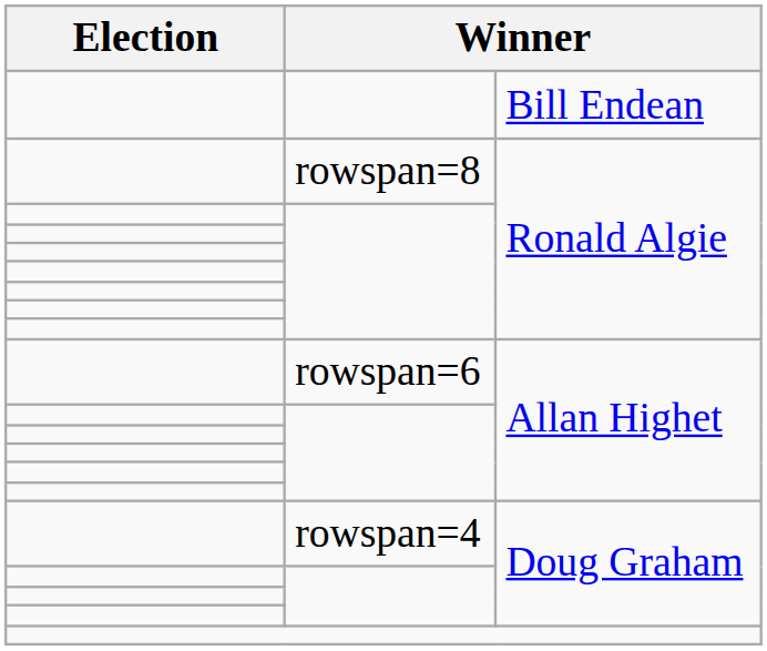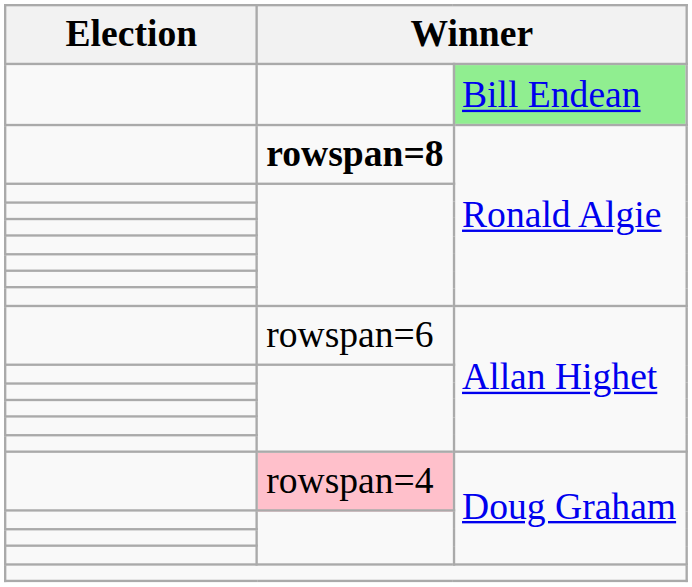Bill Endean | column 3: no background -> lightgreen background
rowspan=8 / Ronald Algie | column 2: normal -> bold
rowspan=4 / Doug Graham | column 2: no background -> pink background
